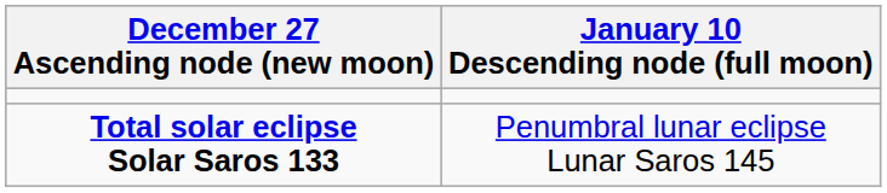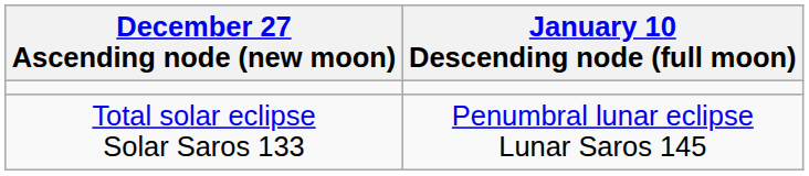row 3 | December 27 Ascending node (new moon): bold -> normal
